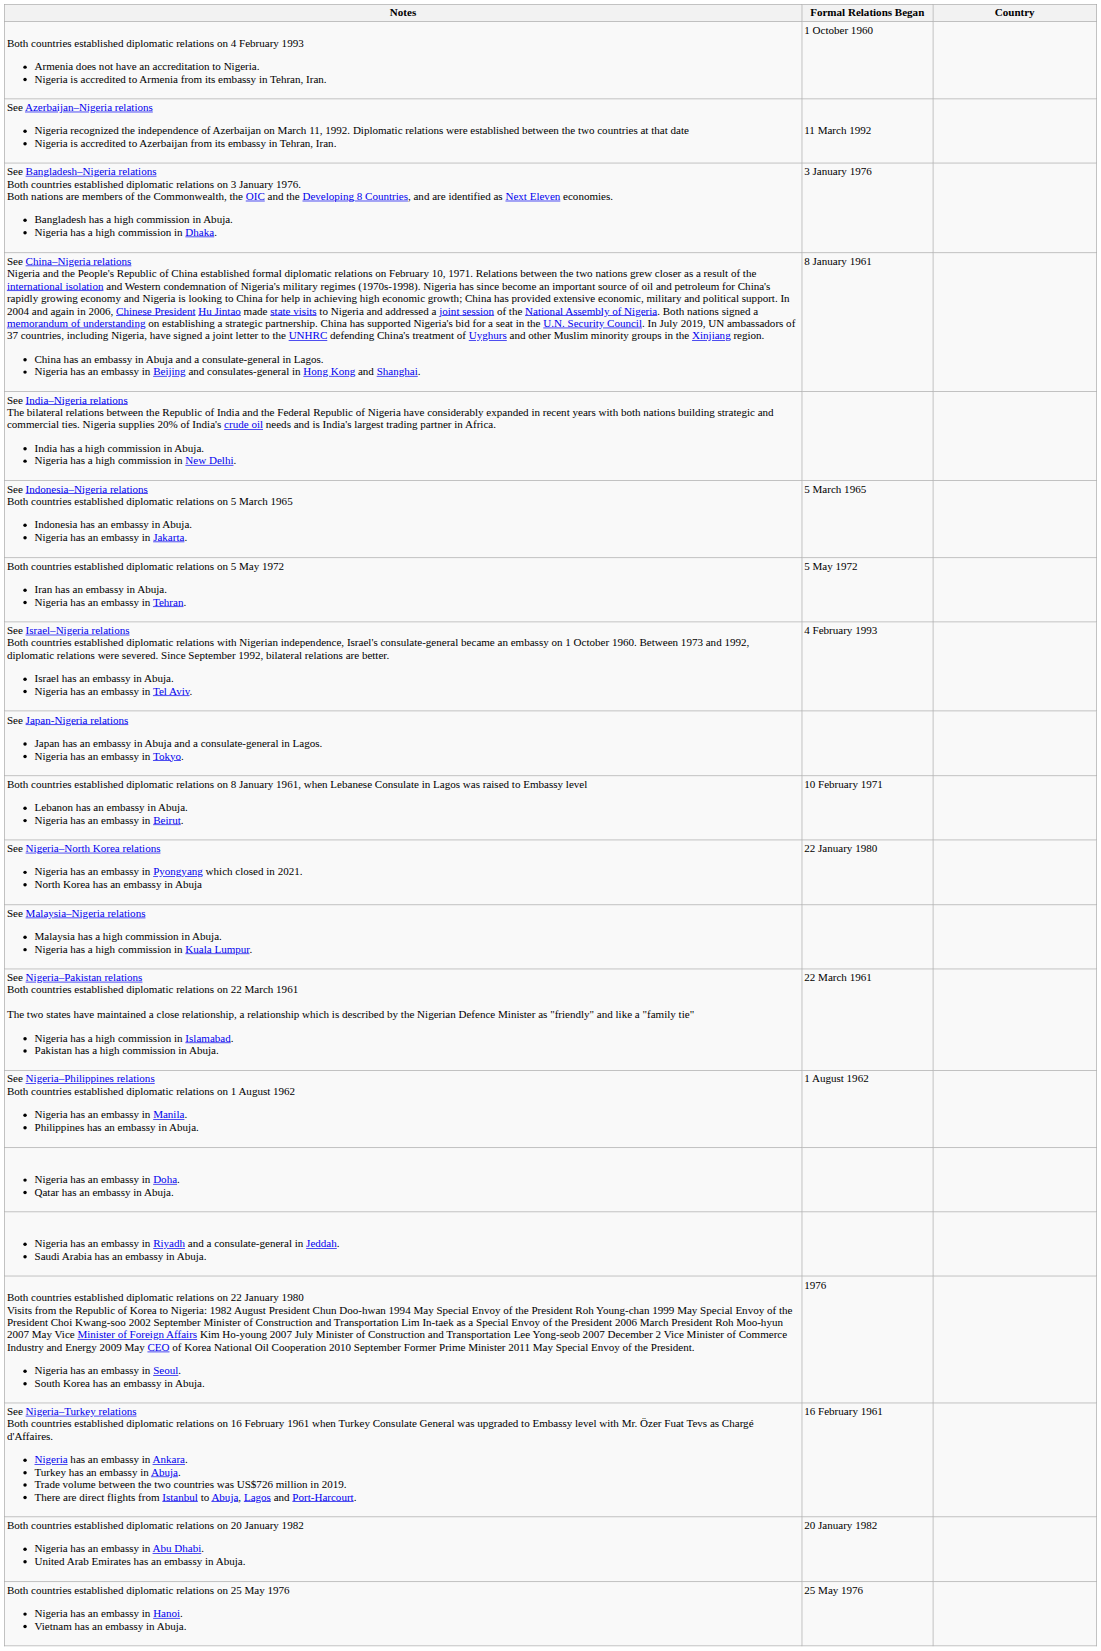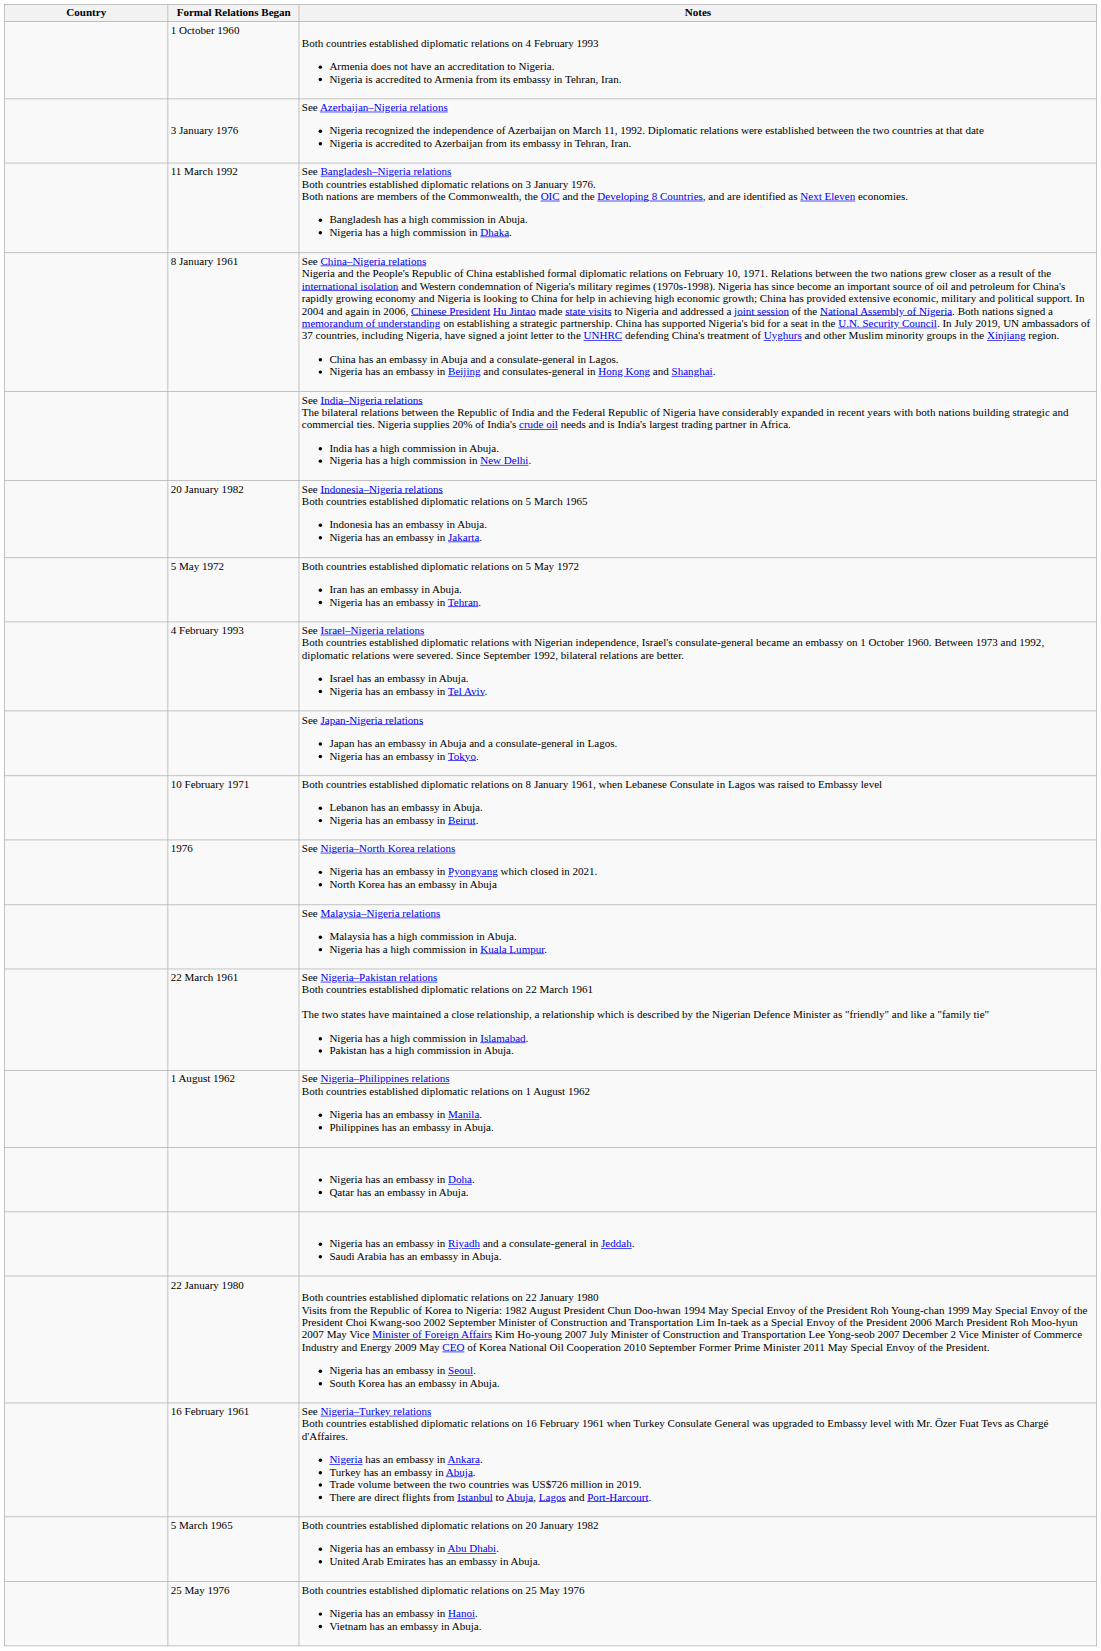columns swapped: Country <-> Notes
row 3 | Formal Relations Began: 11 March 1992 -> 3 January 1976
row 4 | Formal Relations Began: 3 January 1976 -> 11 March 1992
row 7 | Formal Relations Began: 5 March 1965 -> 20 January 1982
row 12 | Formal Relations Began: 22 January 1980 -> 1976
row 18 | Formal Relations Began: 1976 -> 22 January 1980
row 20 | Formal Relations Began: 20 January 1982 -> 5 March 1965
